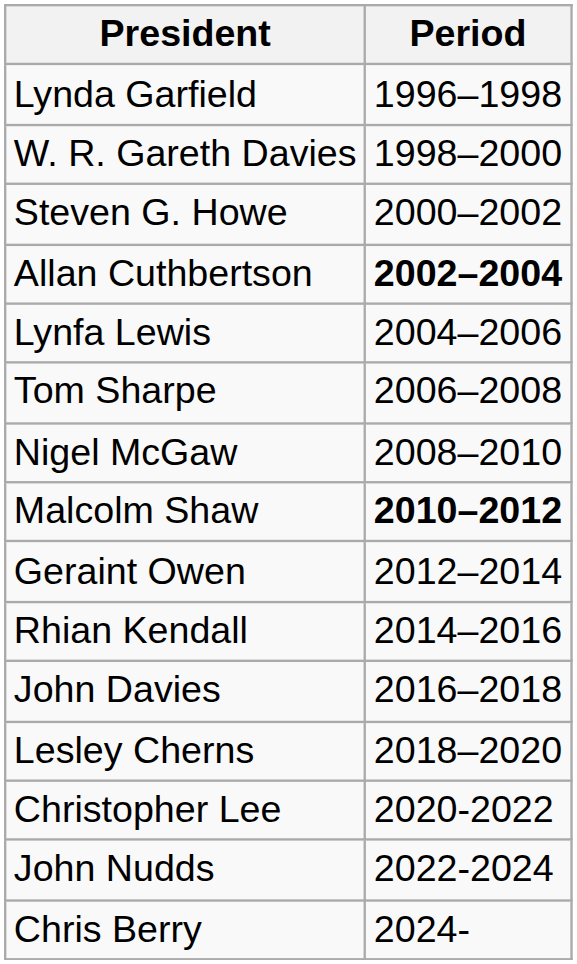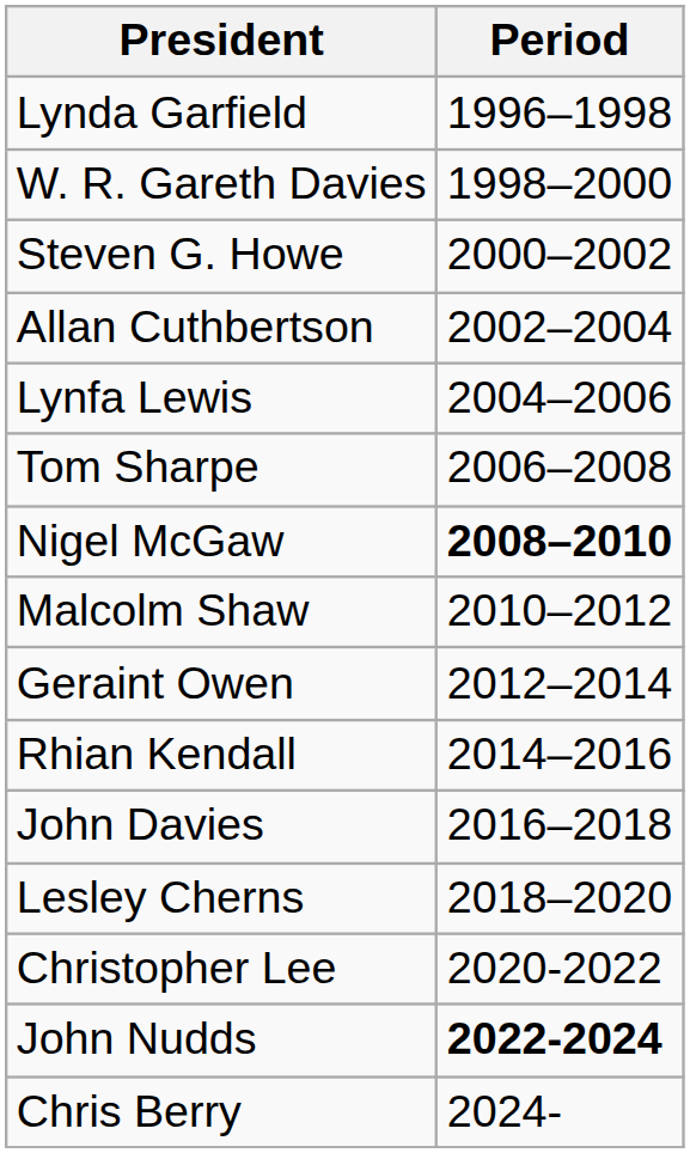Allan Cuthbertson | Period: bold -> normal
Nigel McGaw | Period: normal -> bold
Malcolm Shaw | Period: bold -> normal
John Nudds | Period: normal -> bold
